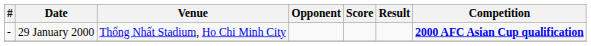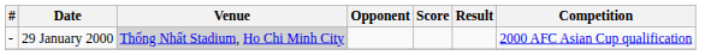29 January 2000 | Venue: no background -> lightgrey background
29 January 2000 | Competition: bold -> normal
